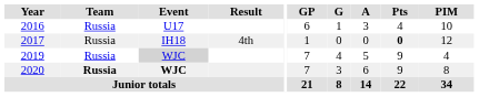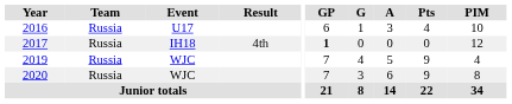2017 | GP: normal -> bold
2017 | Pts: bold -> normal
2019 | Event: lightgrey background -> no background
2020 | Team: bold -> normal
2020 | Event: bold -> normal
